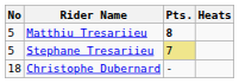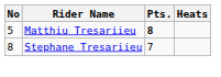Stephane Tresariieu | No: 5 -> 8
Stephane Tresariieu | Pts.: khaki background -> no background
- row: 18 | Christophe Dubernard | -
